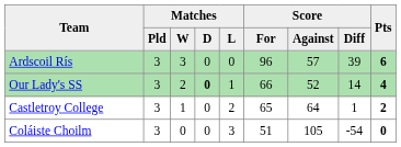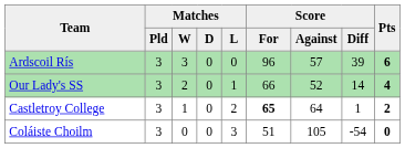Our Lady's SS | Matches / D: bold -> normal
Castletroy College | Score / For: normal -> bold
